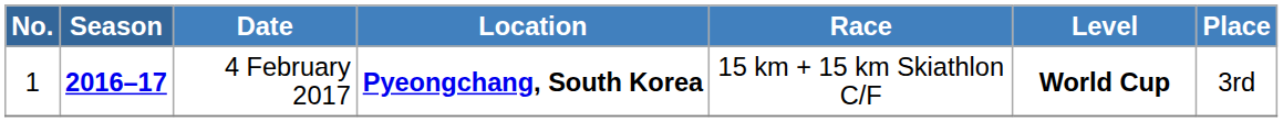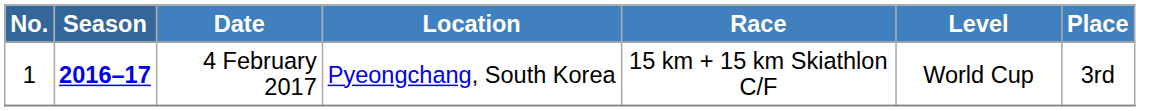4 February 2017 | Location: bold -> normal
4 February 2017 | Level: bold -> normal
